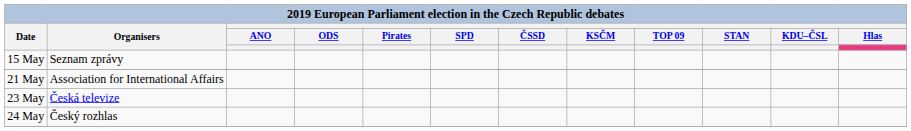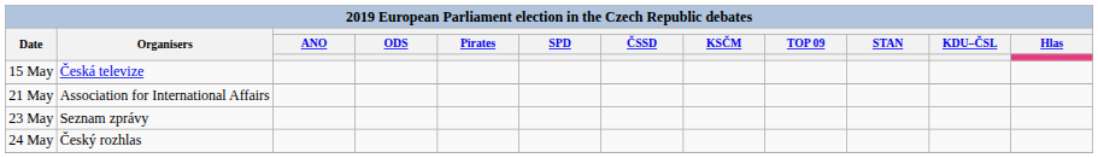15 May | Organisers: Seznam zprávy -> Česká televize
23 May | Organisers: Česká televize -> Seznam zprávy
